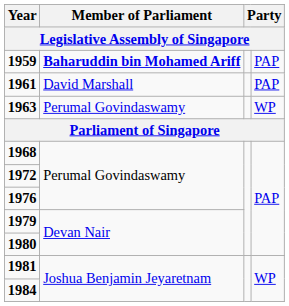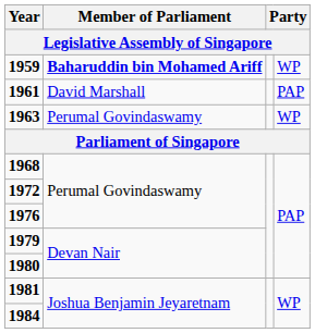1959 | column 4: PAP -> WP
